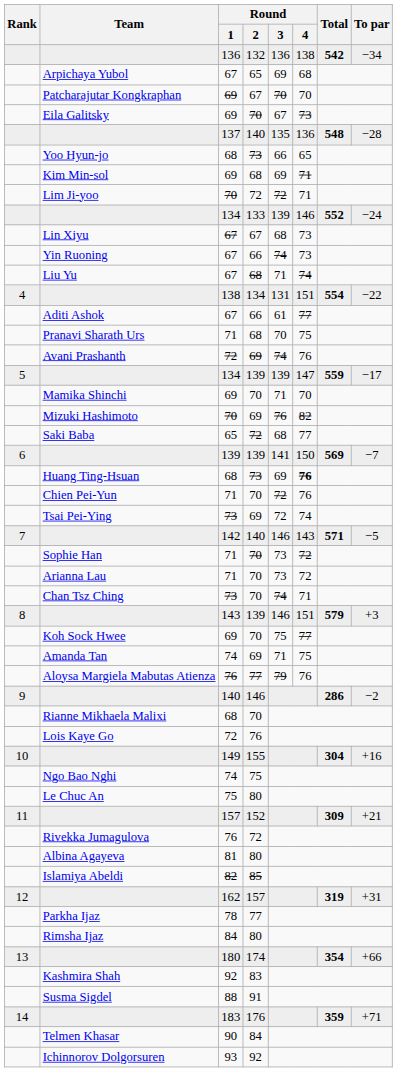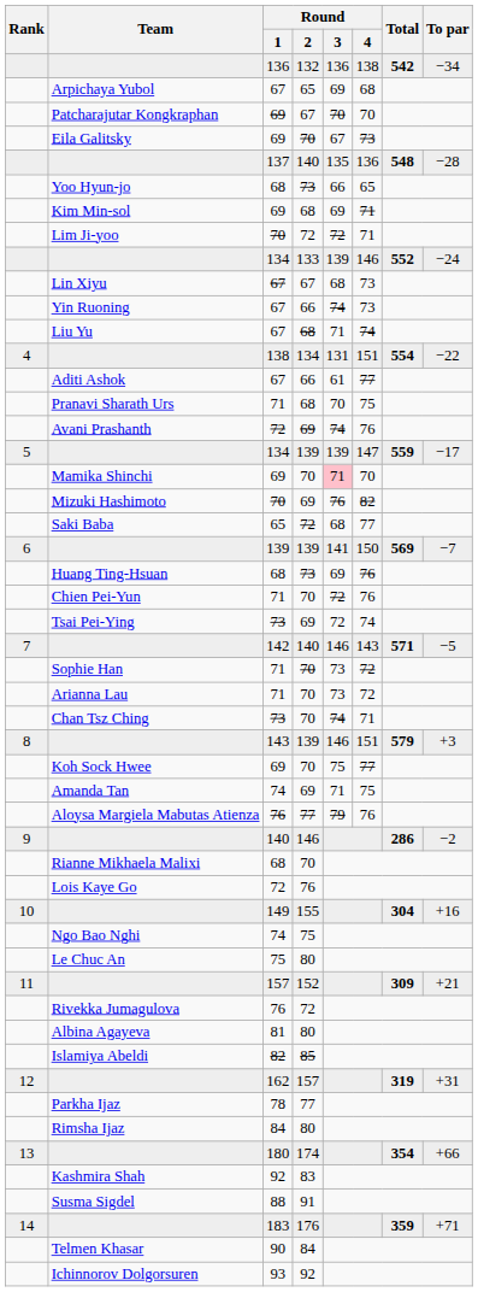Mamika Shinchi | Round / 3: no background -> pink background
Huang Ting-Hsuan | Round / 4: bold -> normal
